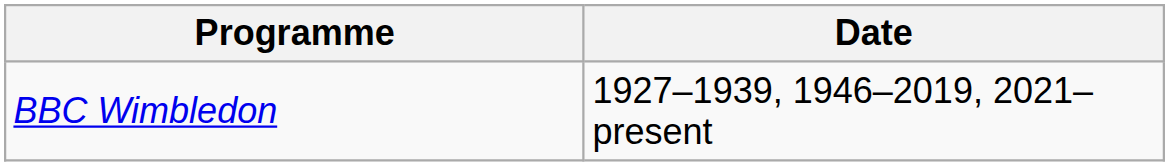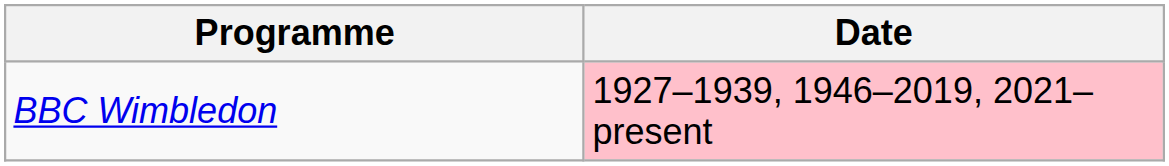BBC Wimbledon | Date: no background -> pink background
